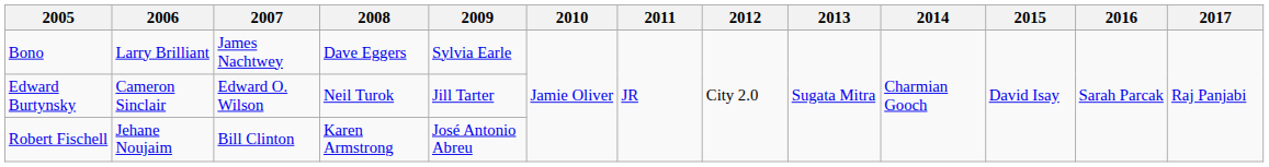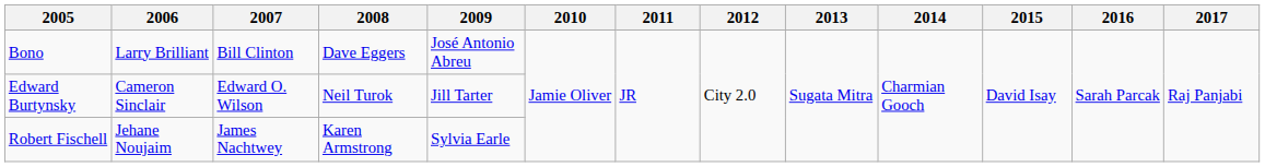Bono | 2007: James Nachtwey -> Bill Clinton
Bono | 2009: Sylvia Earle -> José Antonio Abreu
Robert Fischell | 2007: Bill Clinton -> James Nachtwey
Robert Fischell | 2009: José Antonio Abreu -> Sylvia Earle
